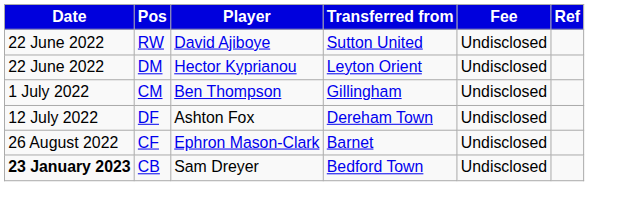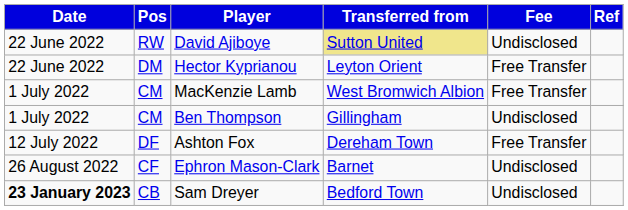David Ajiboye | Transferred from: no background -> khaki background
Hector Kyprianou | Fee: Undisclosed -> Free Transfer
+ row: 1 July 2022 | CM | MacKenzie Lamb | West Bromwich Albion | Free Transfer
Ashton Fox | Fee: Undisclosed -> Free Transfer
